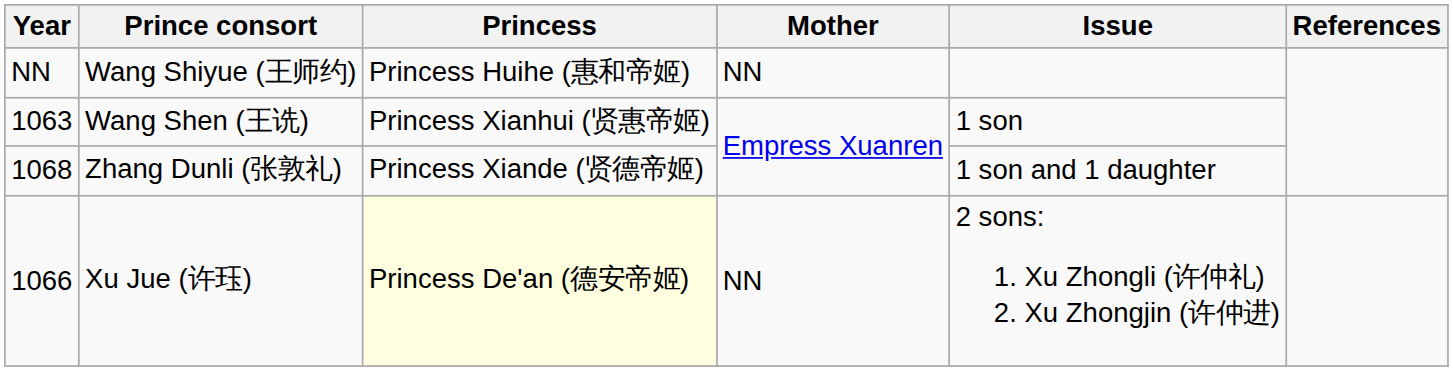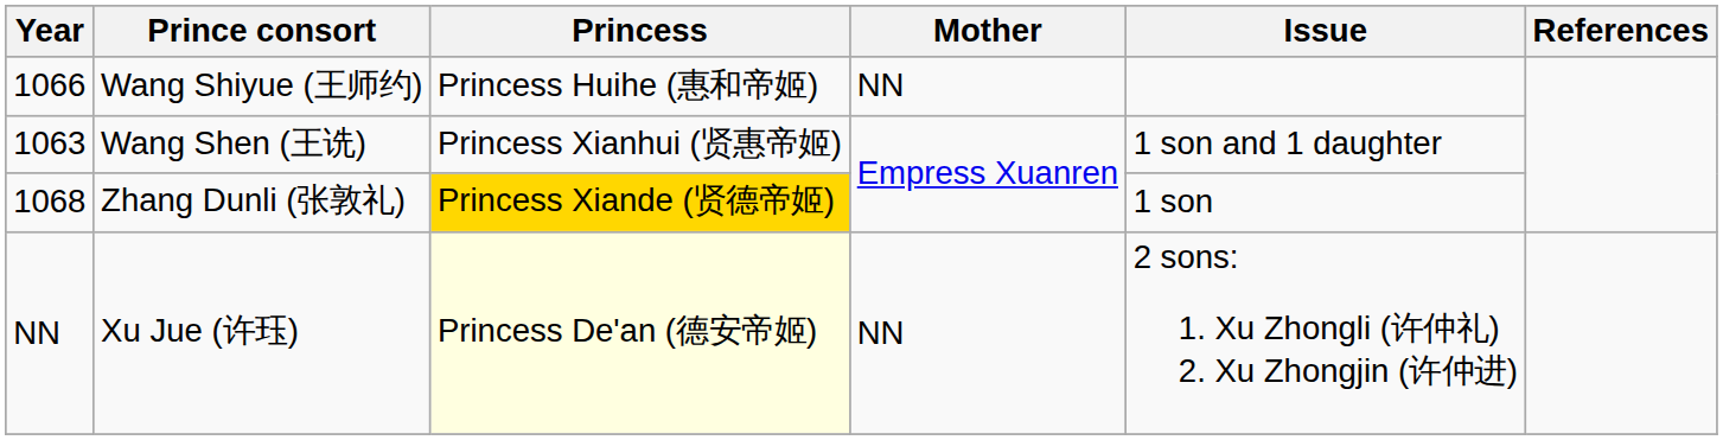Wang Shiyue (王师约) | Year: NN -> 1066
Wang Shen (王诜) | Issue: 1 son -> 1 son and 1 daughter
Zhang Dunli (张敦礼) | Princess: no background -> gold background
Zhang Dunli (张敦礼) | Issue: 1 son and 1 daughter -> 1 son
Xu Jue (许珏) | Year: 1066 -> NN
